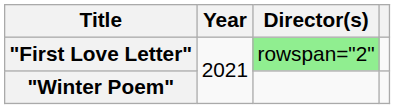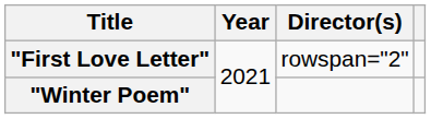"First Love Letter" | Director(s): lightgreen background -> no background
